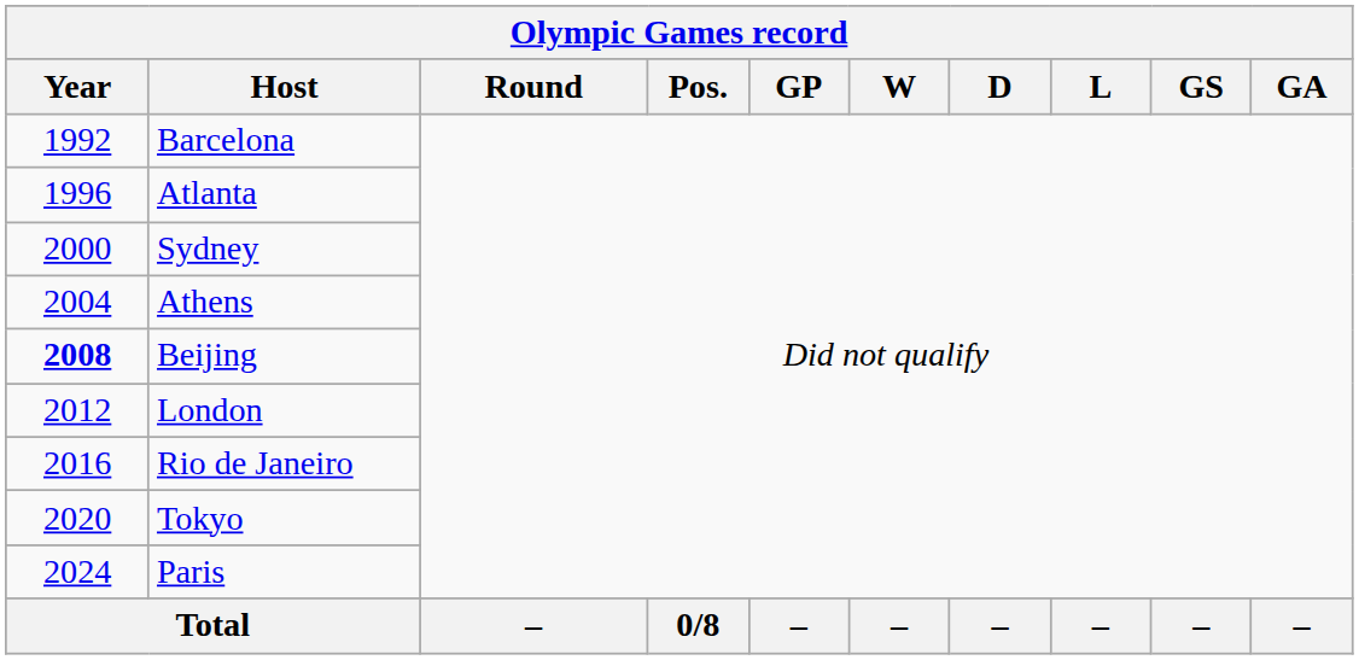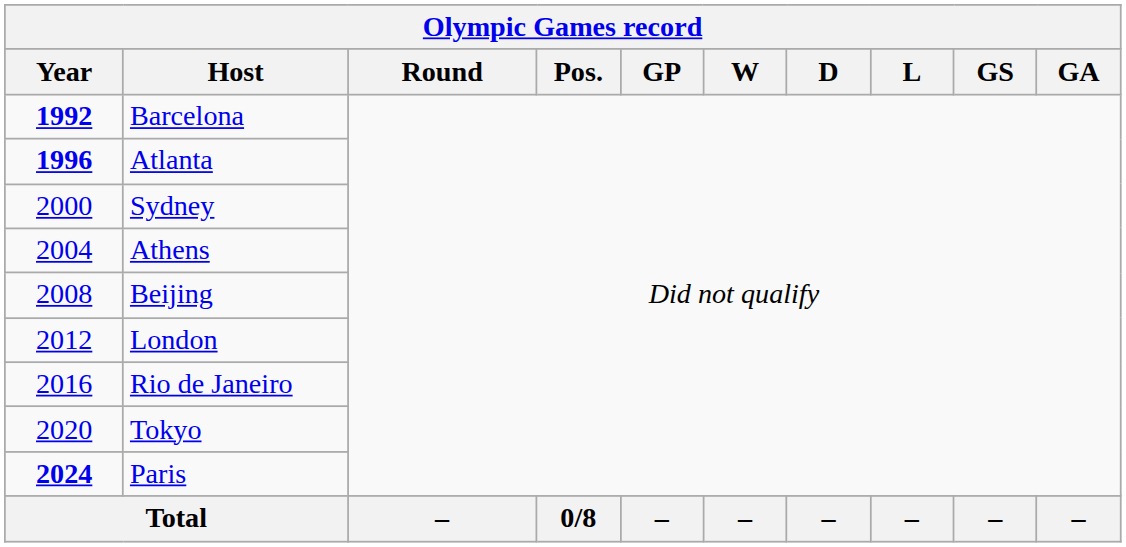Barcelona | Olympic Games record / Year: normal -> bold
Atlanta | Olympic Games record / Year: normal -> bold
Beijing | Olympic Games record / Year: bold -> normal
Paris | Olympic Games record / Year: normal -> bold
